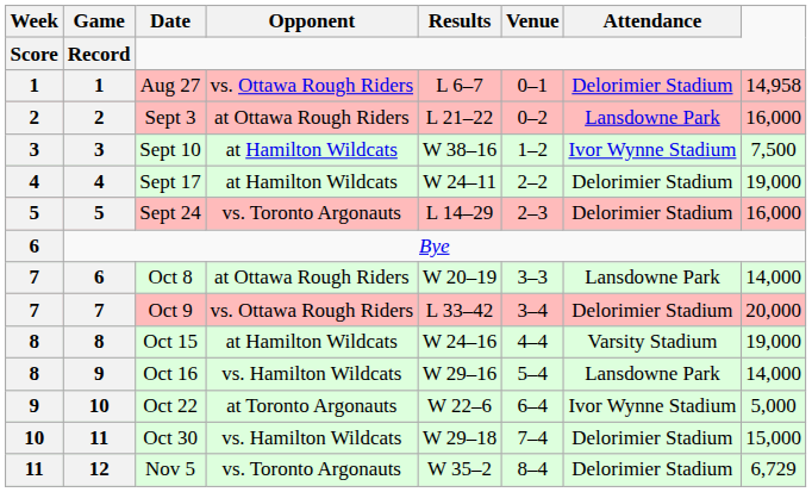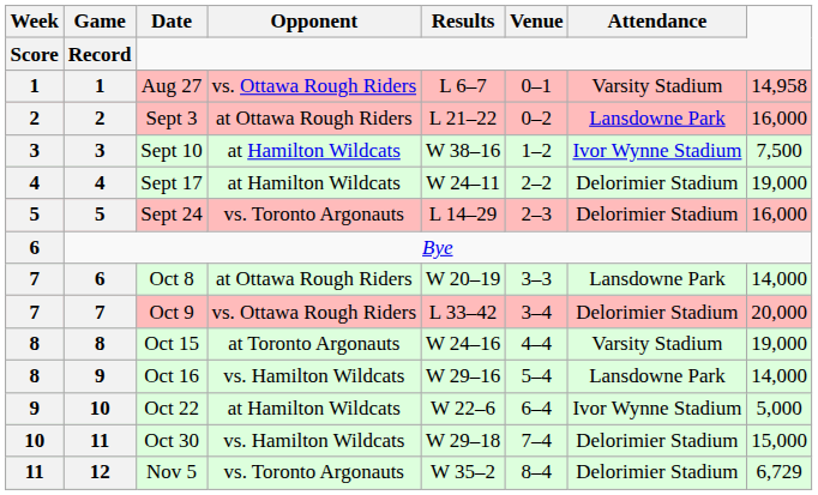Aug 27 | Attendance: Delorimier Stadium -> Varsity Stadium
Oct 15 | Opponent: at Hamilton Wildcats -> at Toronto Argonauts
Oct 22 | Opponent: at Toronto Argonauts -> at Hamilton Wildcats
